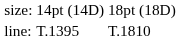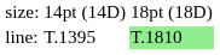line: | column 3: no background -> lightgreen background
